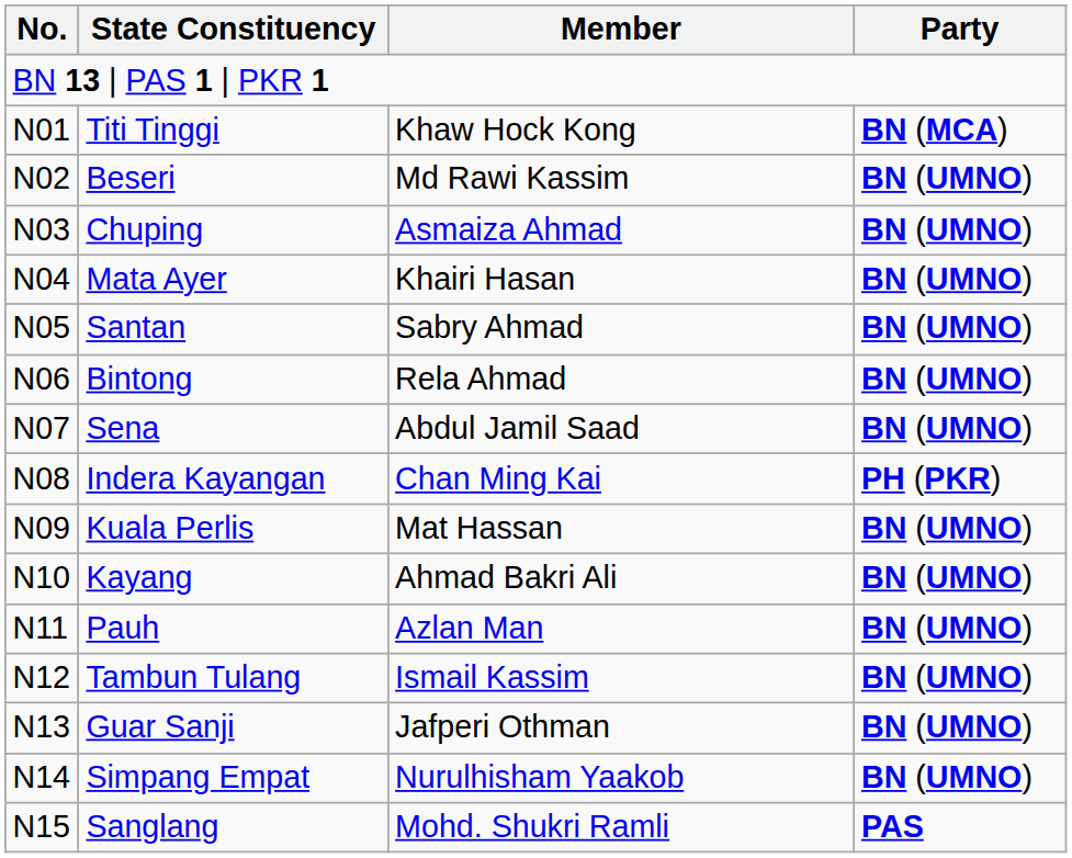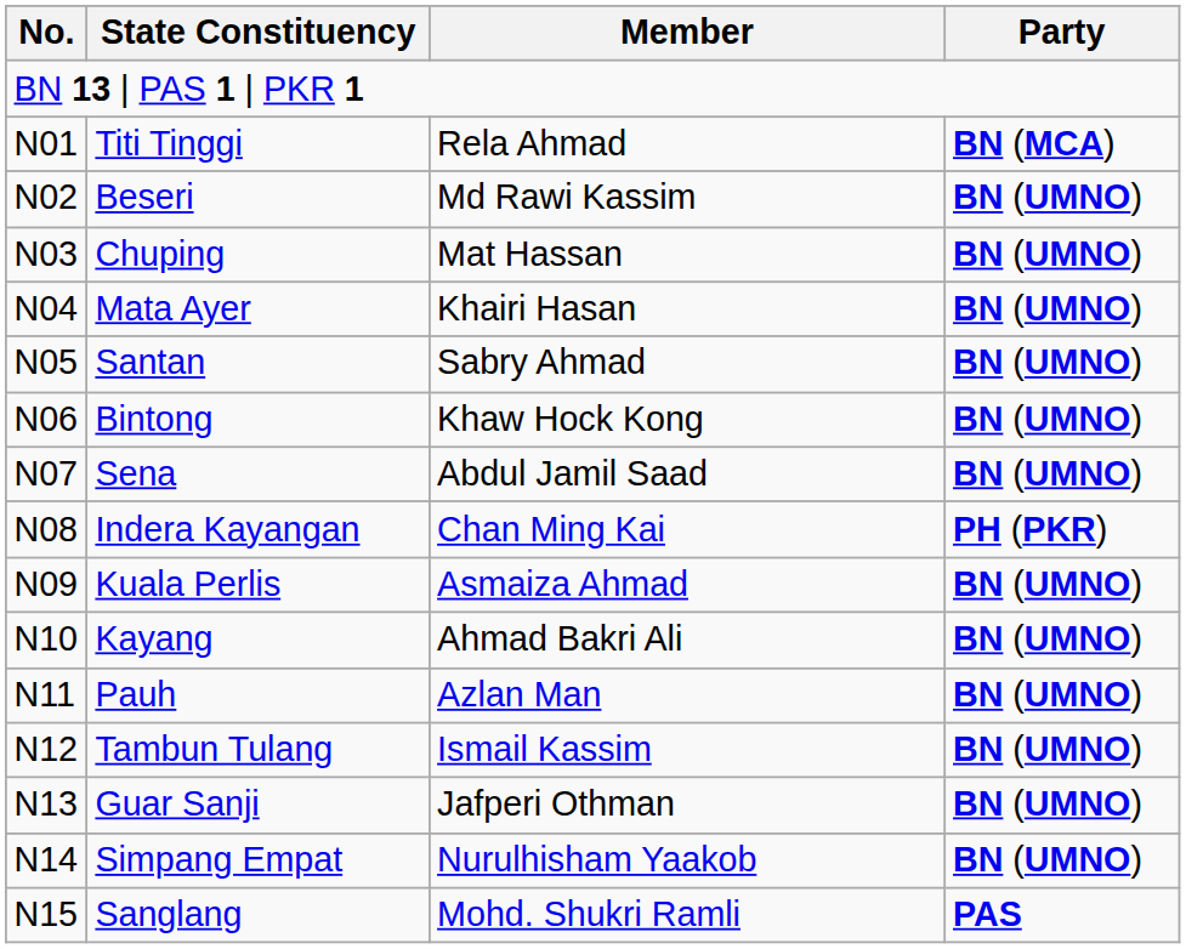Titi Tinggi | Member: Khaw Hock Kong -> Rela Ahmad
Chuping | Member: Asmaiza Ahmad -> Mat Hassan
Bintong | Member: Rela Ahmad -> Khaw Hock Kong
Kuala Perlis | Member: Mat Hassan -> Asmaiza Ahmad
